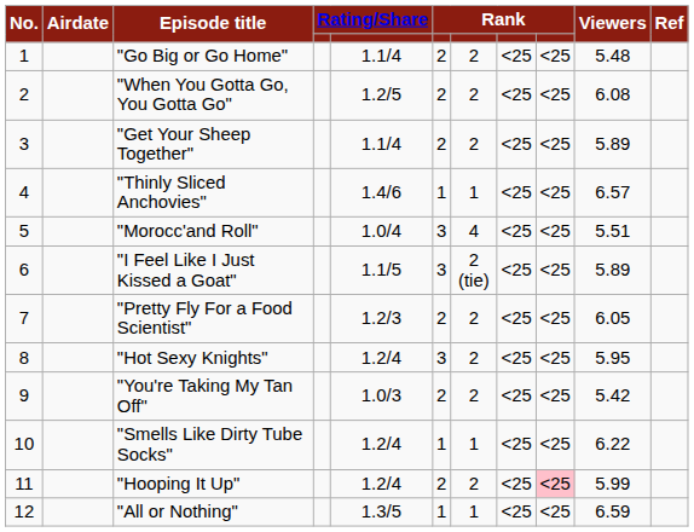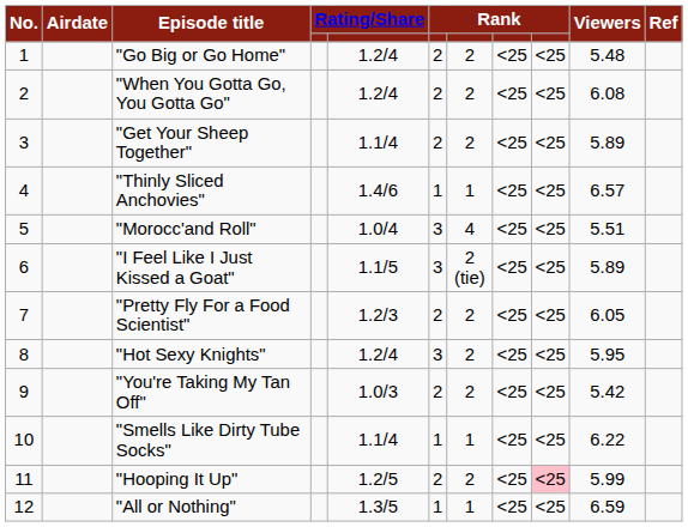"Go Big or Go Home" | column 5: 1.1/4 -> 1.2/4
"When You Gotta Go, You Gotta Go" | column 5: 1.2/5 -> 1.2/4
"Smells Like Dirty Tube Socks" | column 5: 1.2/4 -> 1.1/4
"Hooping It Up" | column 5: 1.2/4 -> 1.2/5
